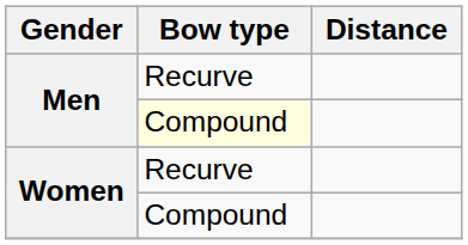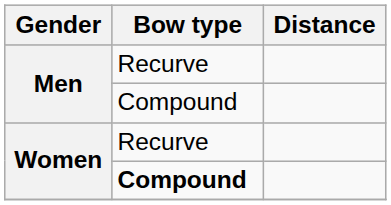Men / Compound | Bow type: lightyellow background -> no background
Women / Compound | Bow type: normal -> bold
